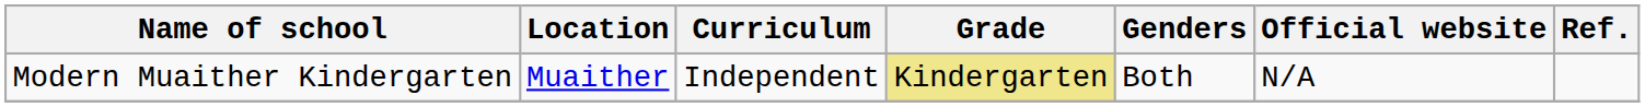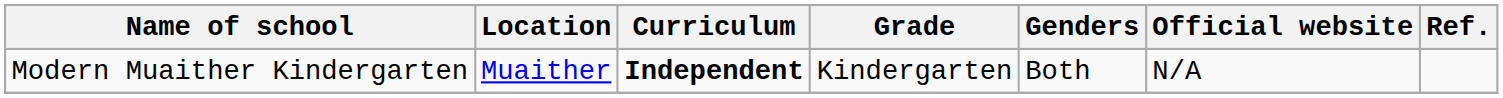Modern Muaither Kindergarten | Curriculum: normal -> bold
Modern Muaither Kindergarten | Grade: khaki background -> no background
